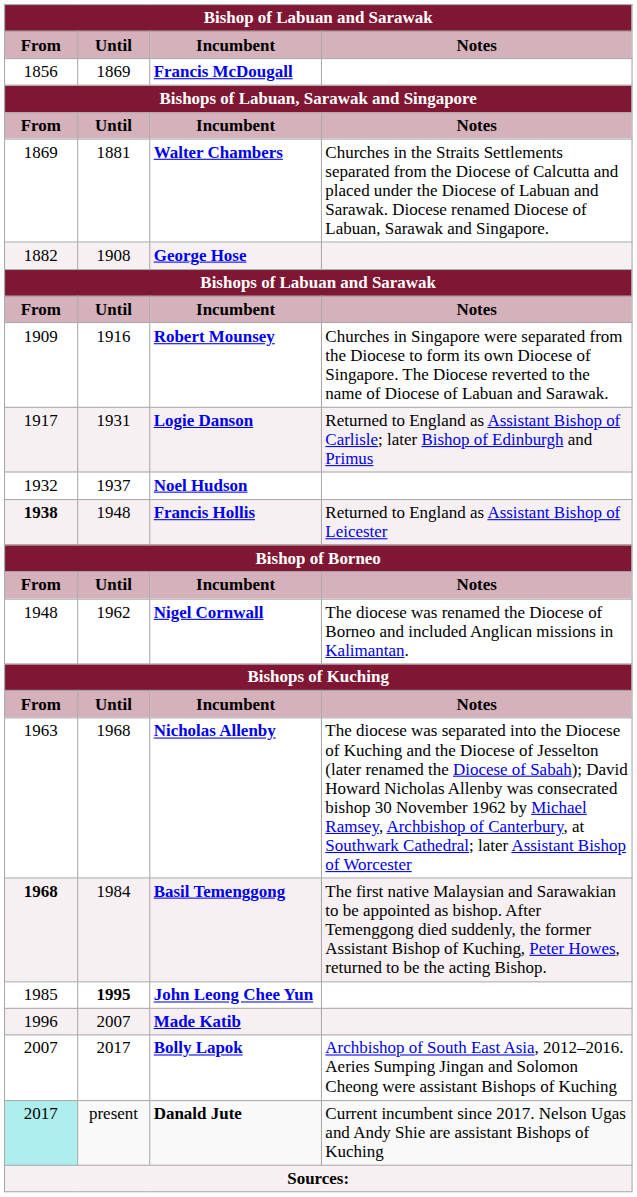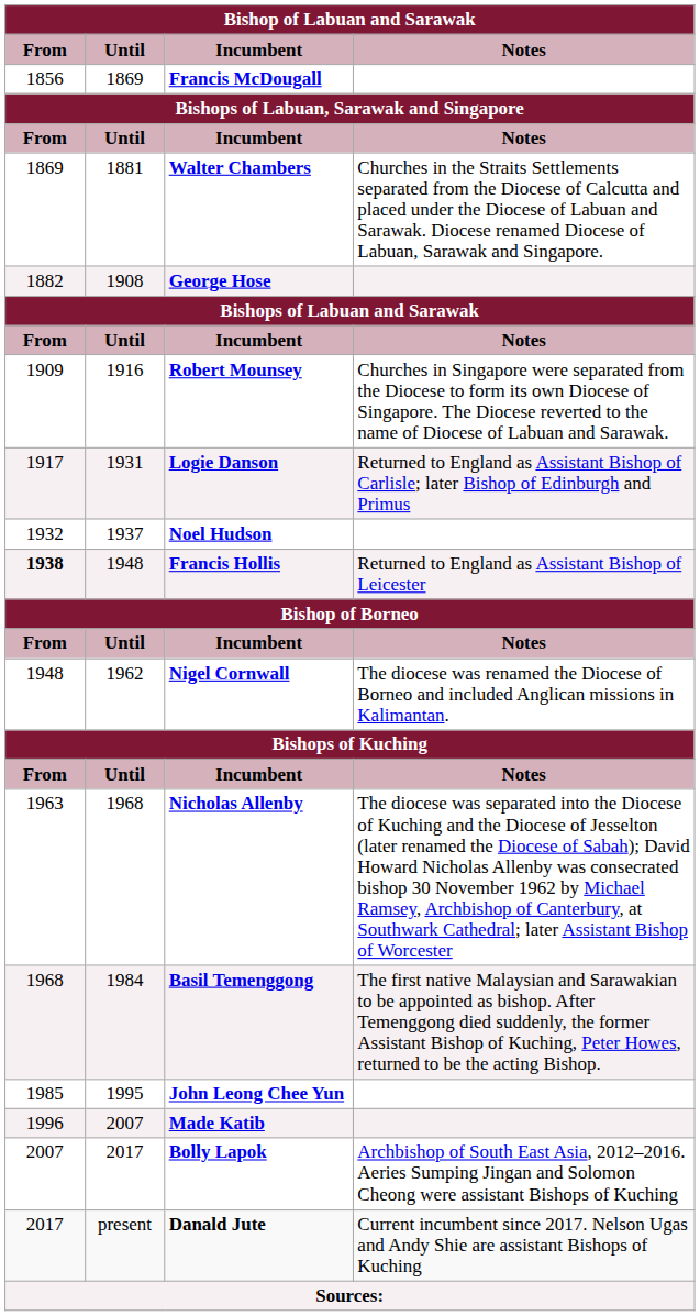Basil Temenggong | Bishop of Labuan and Sarawak / From: bold -> normal
John Leong Chee Yun | Bishop of Labuan and Sarawak / Until: bold -> normal
Danald Jute | Bishop of Labuan and Sarawak / From: paleturquoise background -> no background
